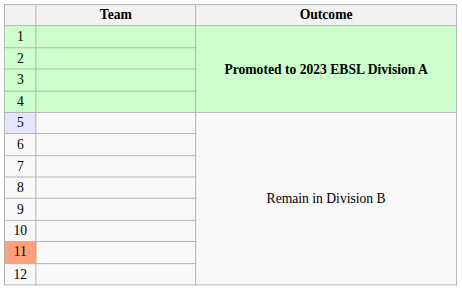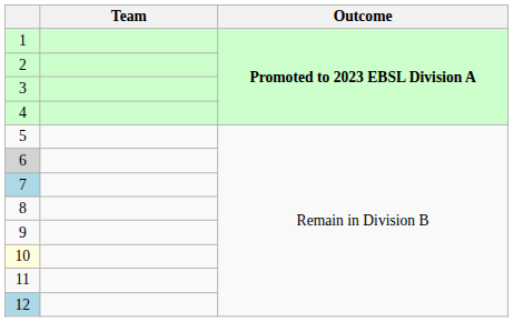5 | column 1: lavender background -> no background
6 | column 1: no background -> lightgrey background
7 | column 1: no background -> lightblue background
10 | column 1: no background -> lightyellow background
11 | column 1: lightsalmon background -> no background
12 | column 1: no background -> lightblue background
